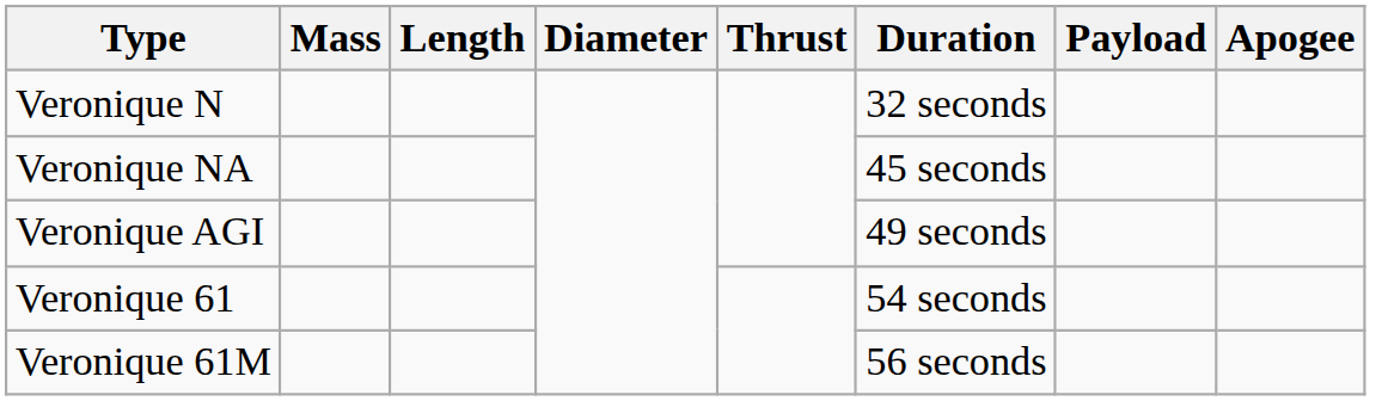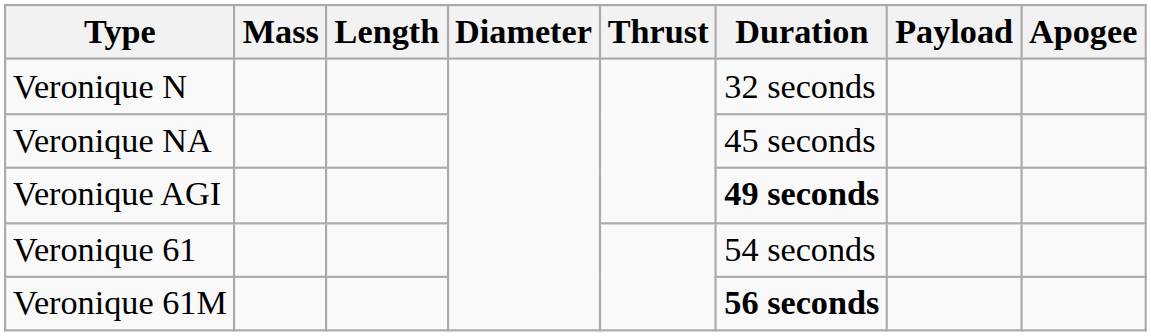Veronique AGI | Duration: normal -> bold
Veronique 61M | Duration: normal -> bold
